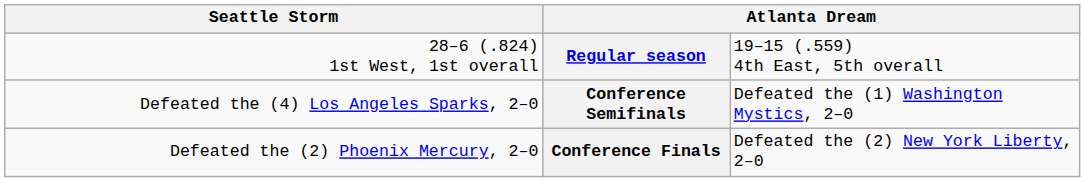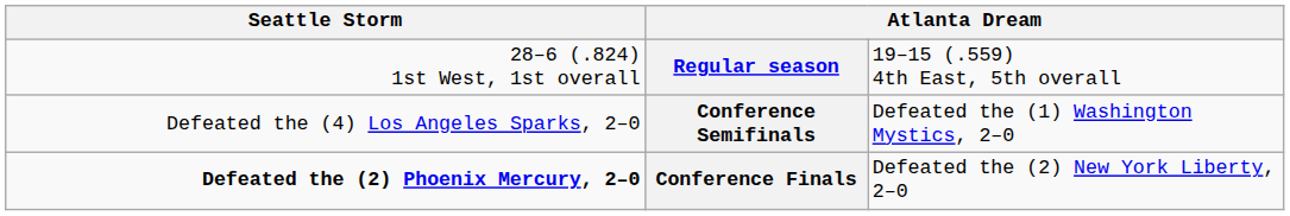Conference Finals | column 1: normal -> bold
